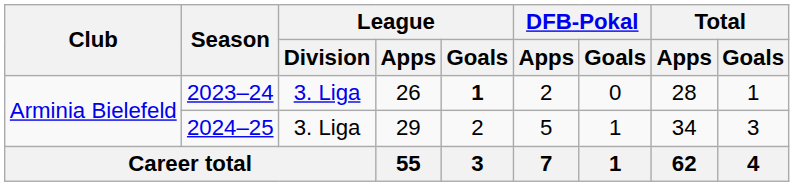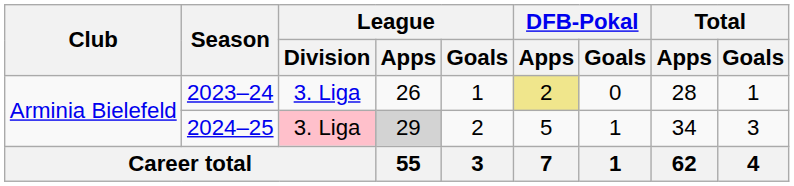2023–24 | League / Goals: bold -> normal
2023–24 | DFB-Pokal / Apps: no background -> khaki background
2024–25 | League / Division: no background -> pink background
2024–25 | League / Apps: no background -> lightgrey background
